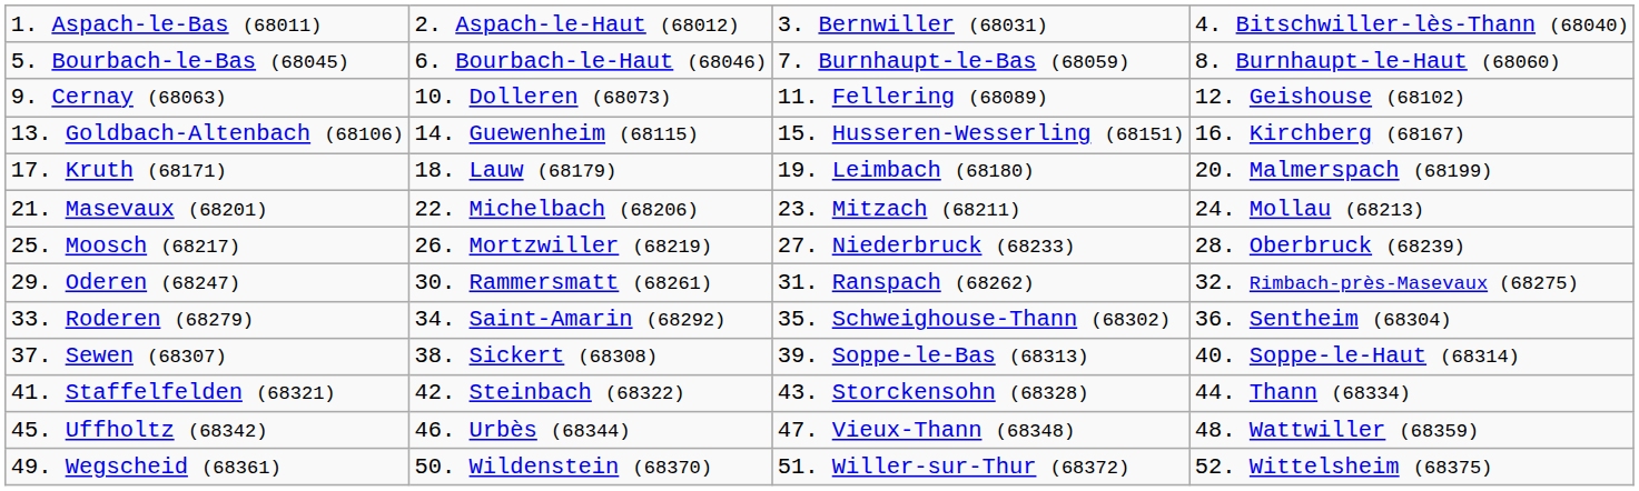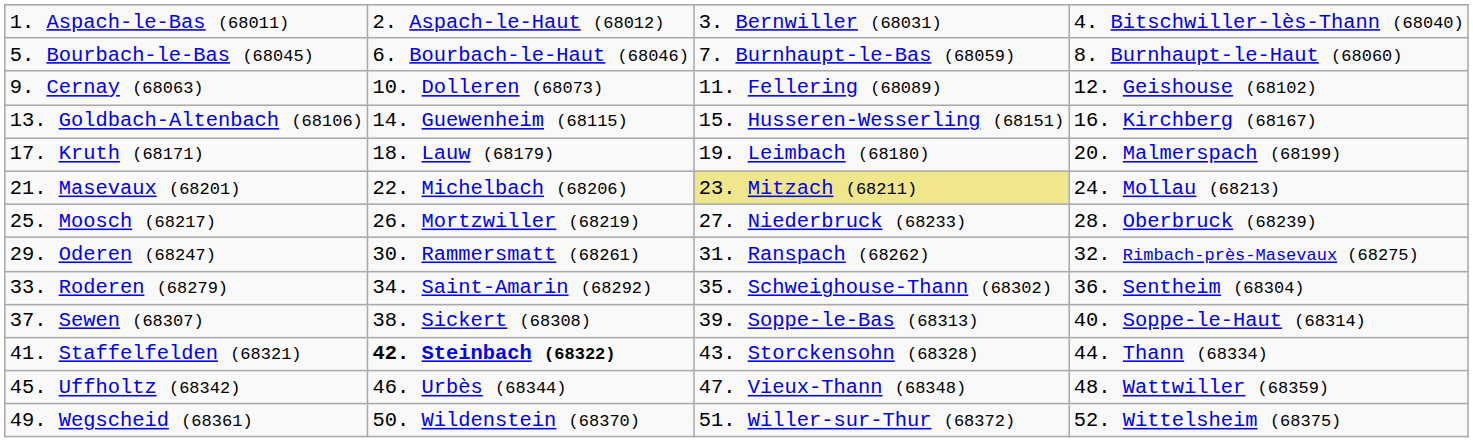21. Masevaux (68201) | column 3: no background -> khaki background
41. Staffelfelden (68321) | column 2: normal -> bold
